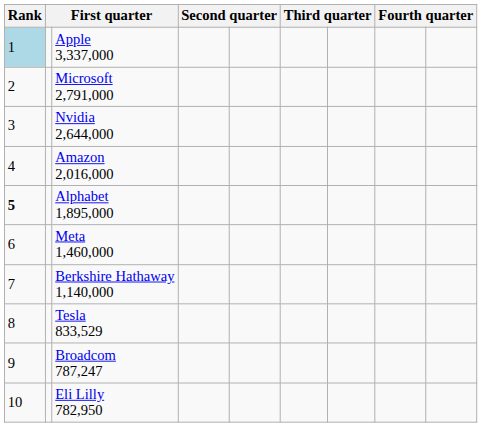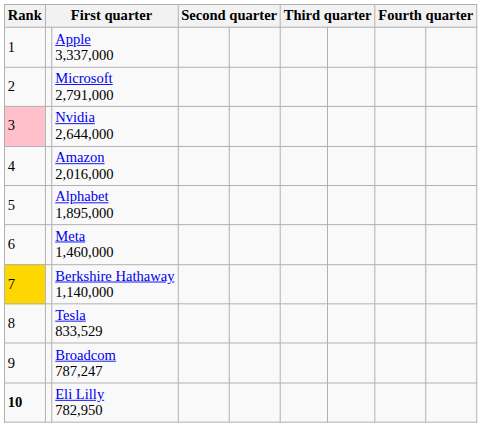Apple 3,337,000 | Rank: lightblue background -> no background
Nvidia 2,644,000 | Rank: no background -> pink background
Alphabet 1,895,000 | Rank: bold -> normal
Berkshire Hathaway 1,140,000 | Rank: no background -> gold background
Eli Lilly 782,950 | Rank: normal -> bold
